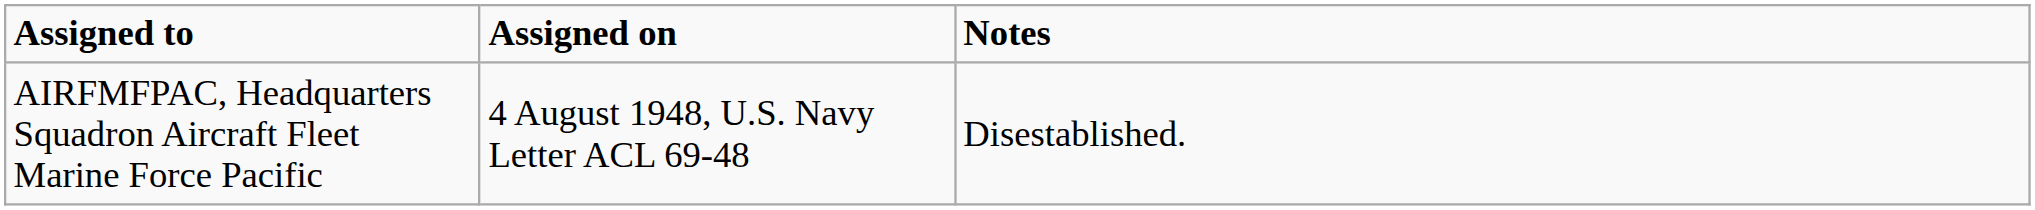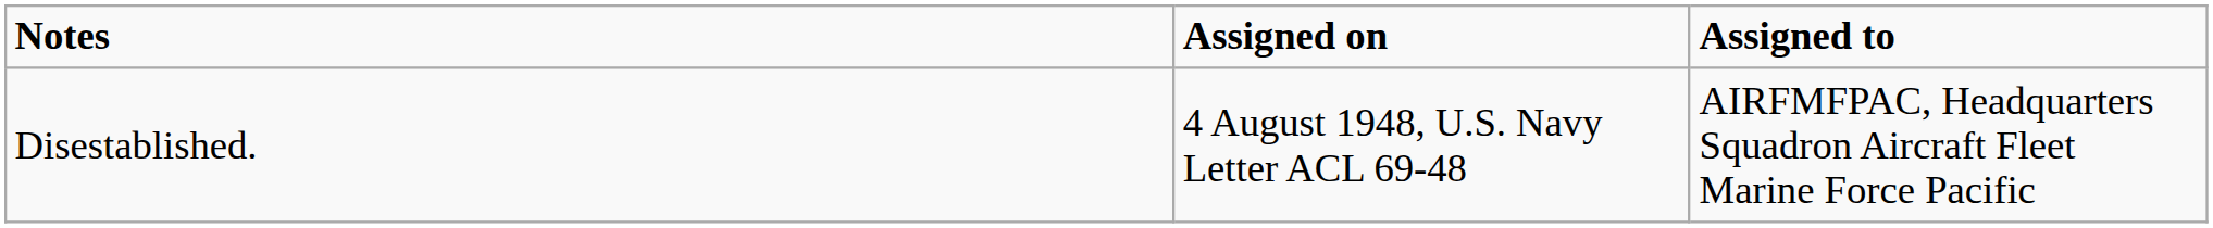columns swapped: Assigned to <-> Notes
